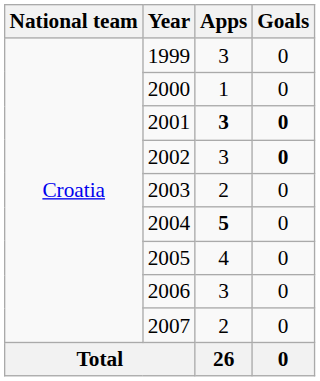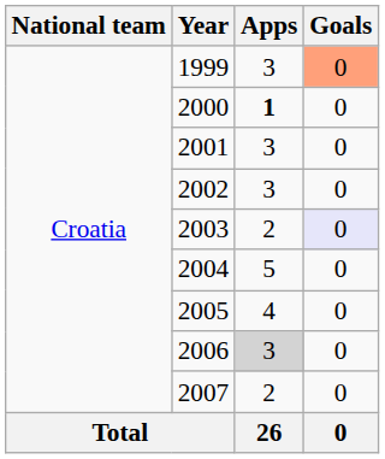1999 | Goals: no background -> lightsalmon background
2000 | Apps: normal -> bold
2001 | Apps: bold -> normal
2001 | Goals: bold -> normal
2002 | Goals: bold -> normal
2003 | Goals: no background -> lavender background
2004 | Apps: bold -> normal
2006 | Apps: no background -> lightgrey background
